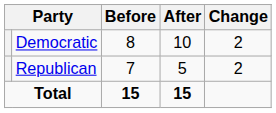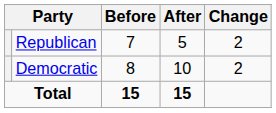rows swapped: Democratic <-> Republican
